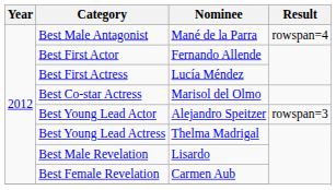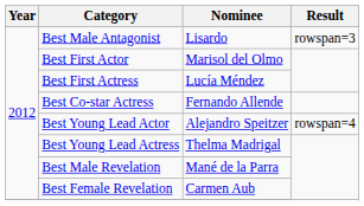Best Male Antagonist | Nominee: Mané de la Parra -> Lisardo
Best Male Antagonist | Result: rowspan=4 -> rowspan=3
Best First Actor | Nominee: Fernando Allende -> Marisol del Olmo
Best Co-star Actress | Nominee: Marisol del Olmo -> Fernando Allende
Best Young Lead Actor | Result: rowspan=3 -> rowspan=4
Best Male Revelation | Nominee: Lisardo -> Mané de la Parra
